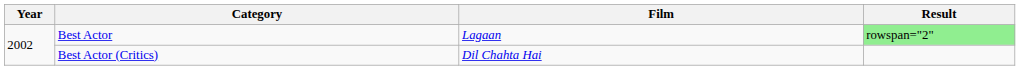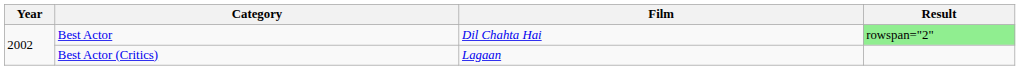Best Actor | Film: Lagaan -> Dil Chahta Hai
Best Actor (Critics) | Film: Dil Chahta Hai -> Lagaan
